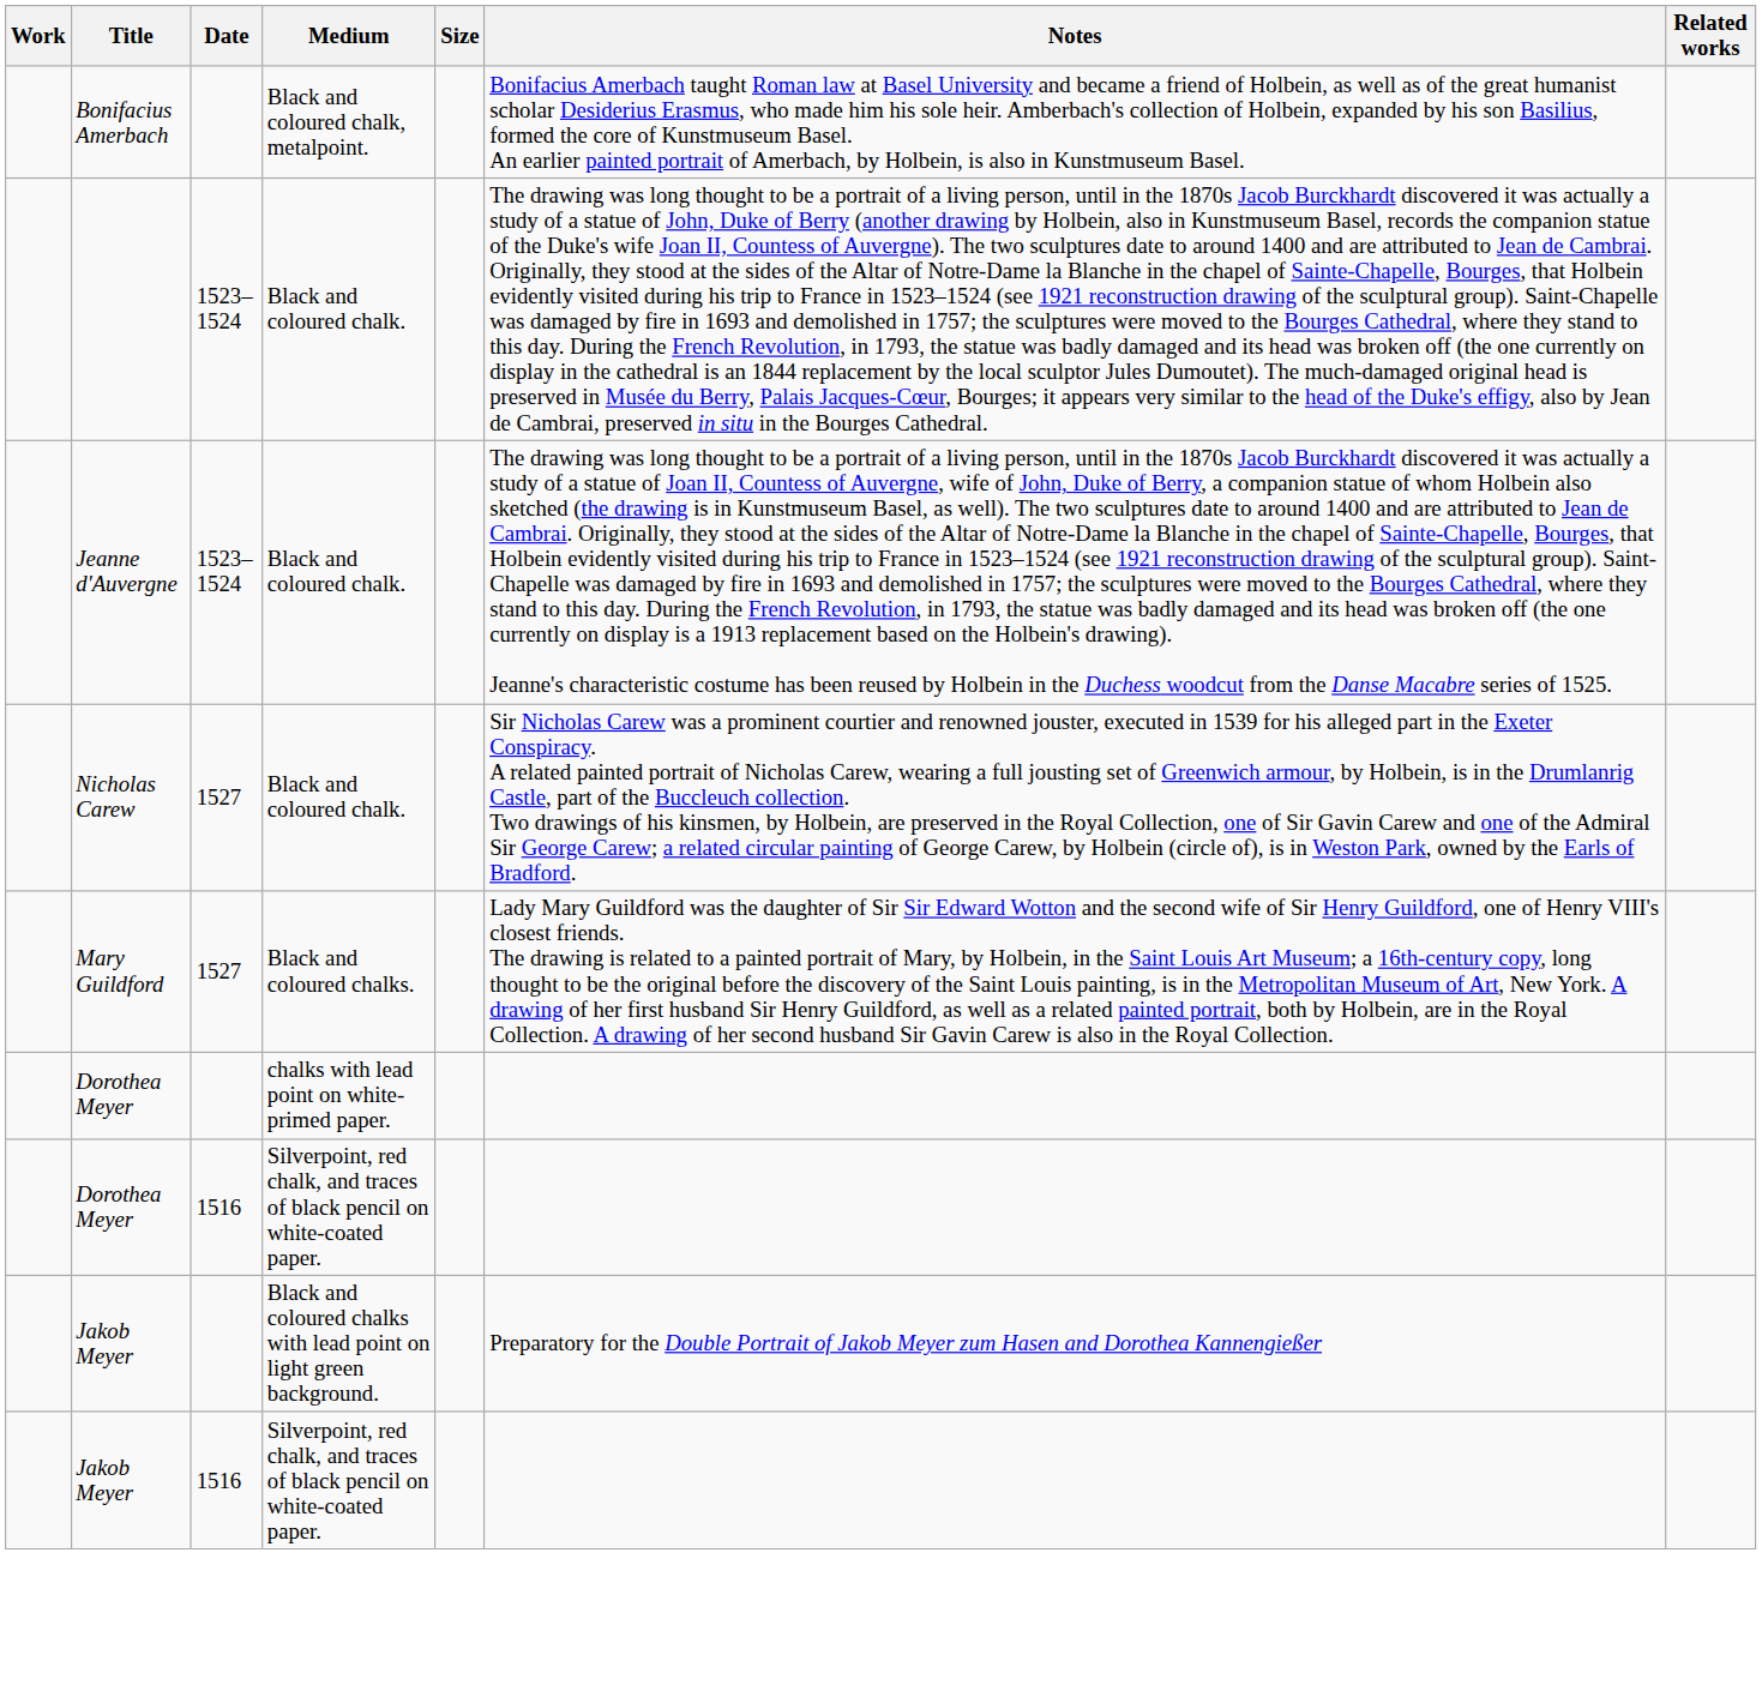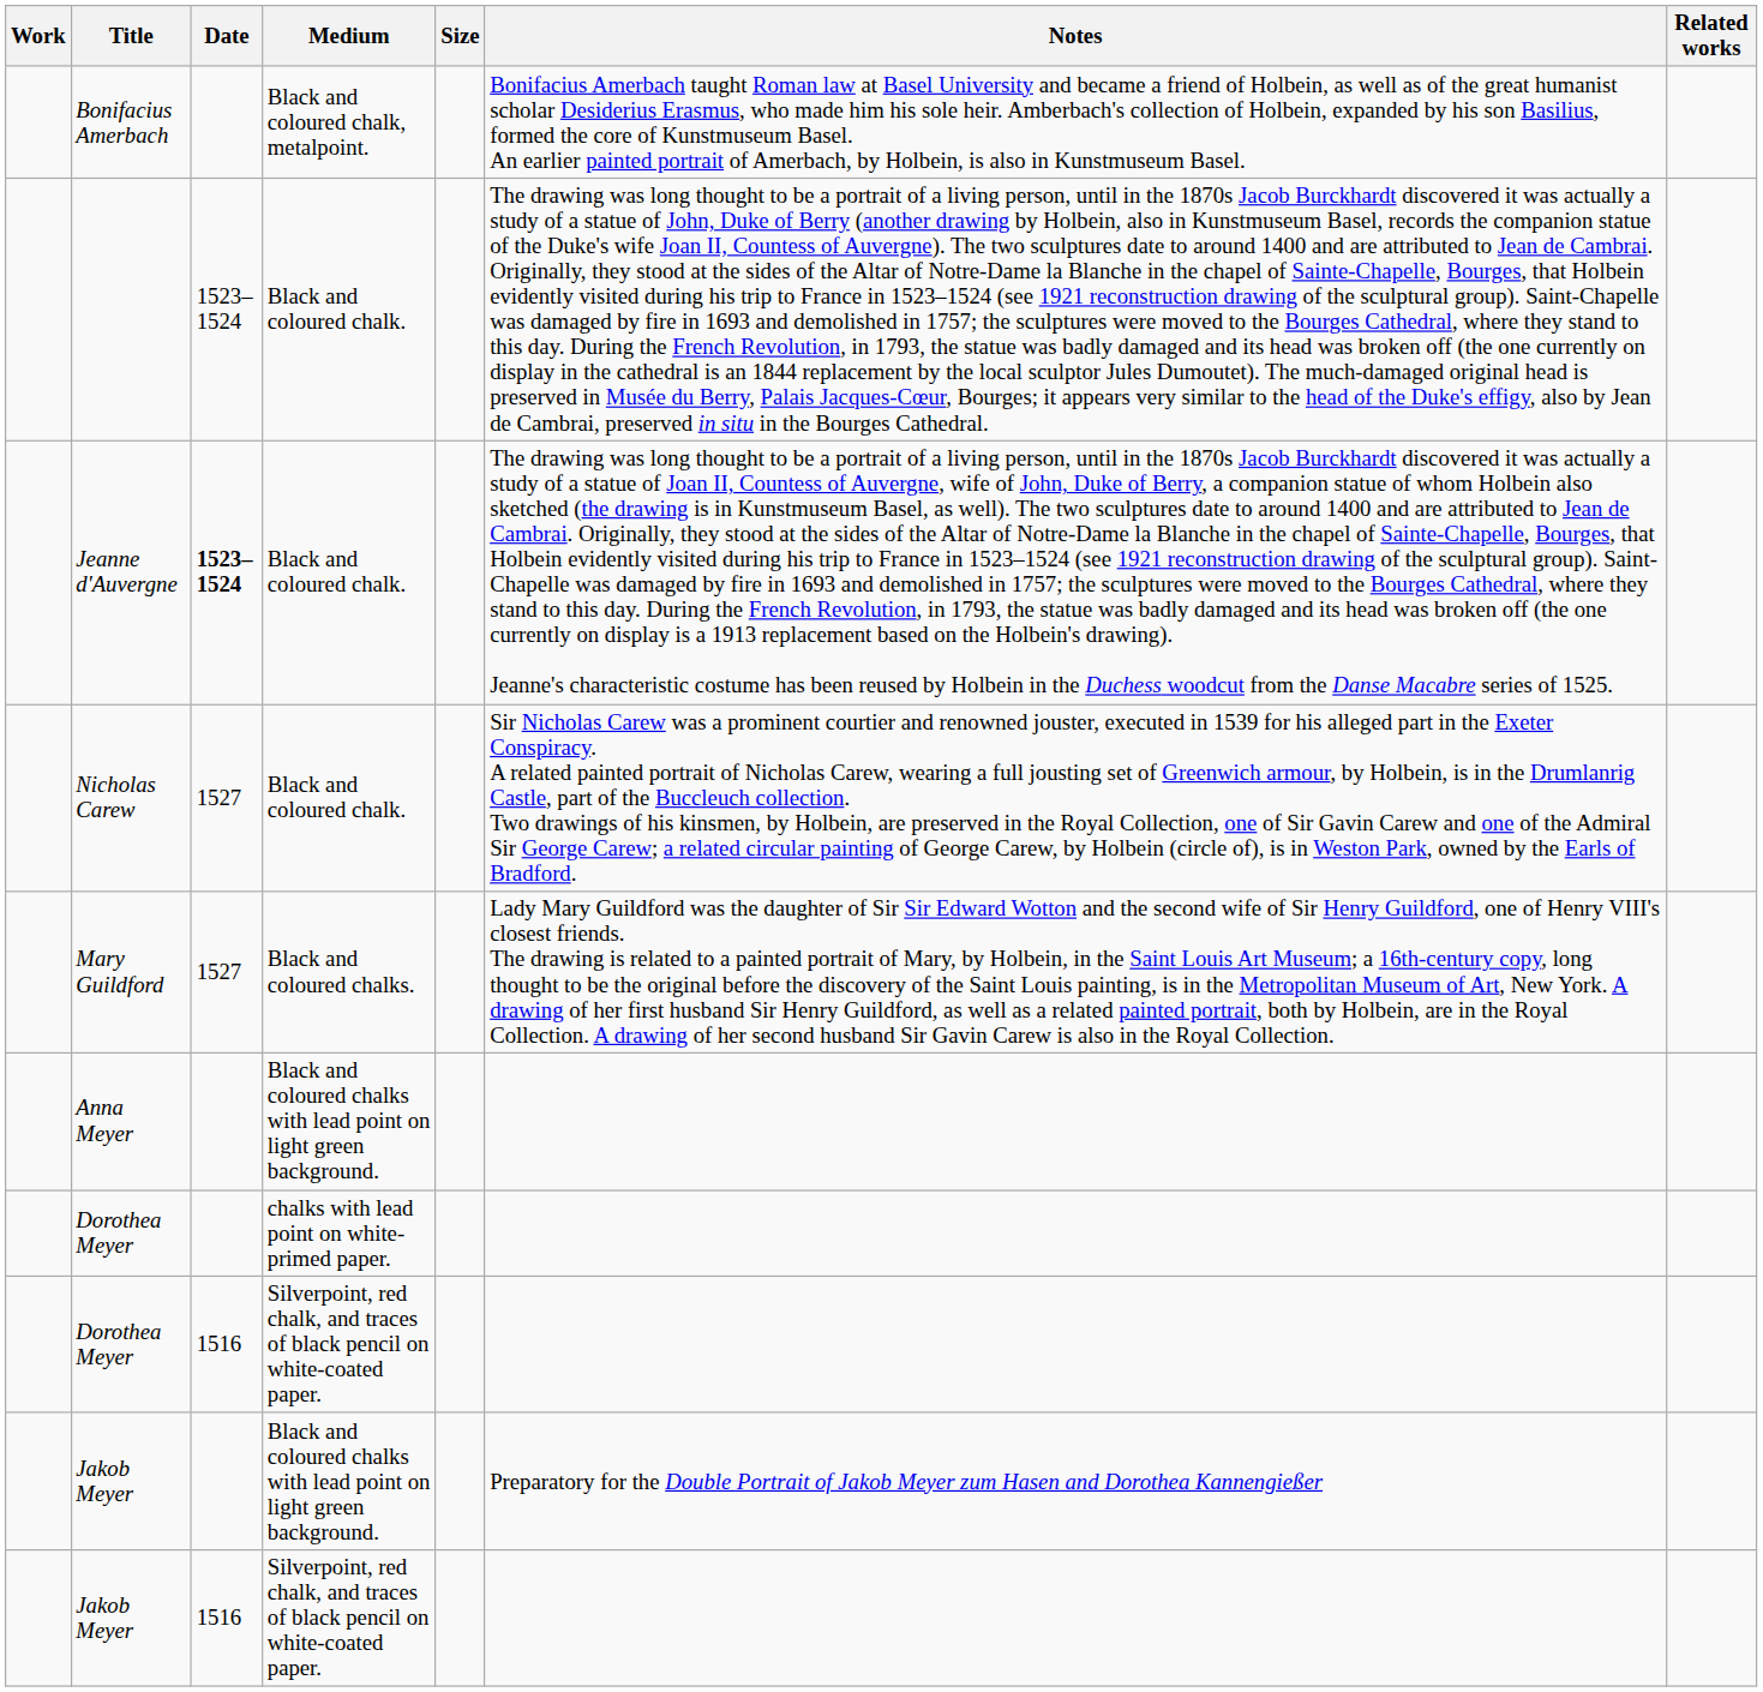Jeanne d'Auvergne | Date: normal -> bold
+ row: Anna Meyer | Black and coloured chalks with lead point on light green background.
